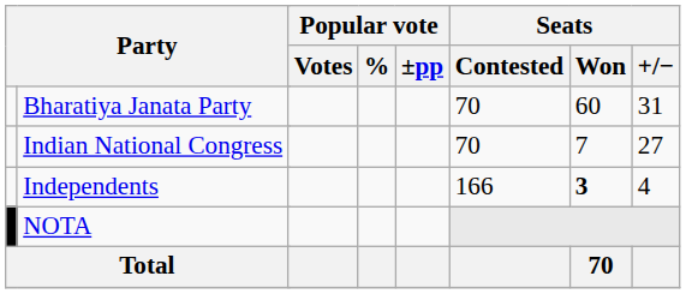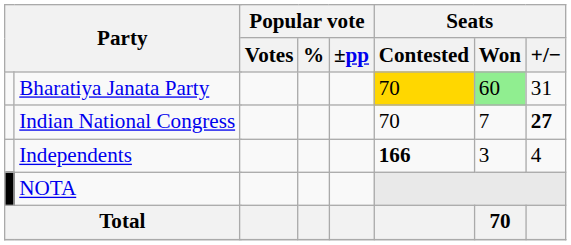Bharatiya Janata Party | Seats / Contested: no background -> gold background
Bharatiya Janata Party | Seats / Won: no background -> lightgreen background
Indian National Congress | Seats / +/−: normal -> bold
Independents | Seats / Contested: normal -> bold
Independents | Seats / Won: bold -> normal
